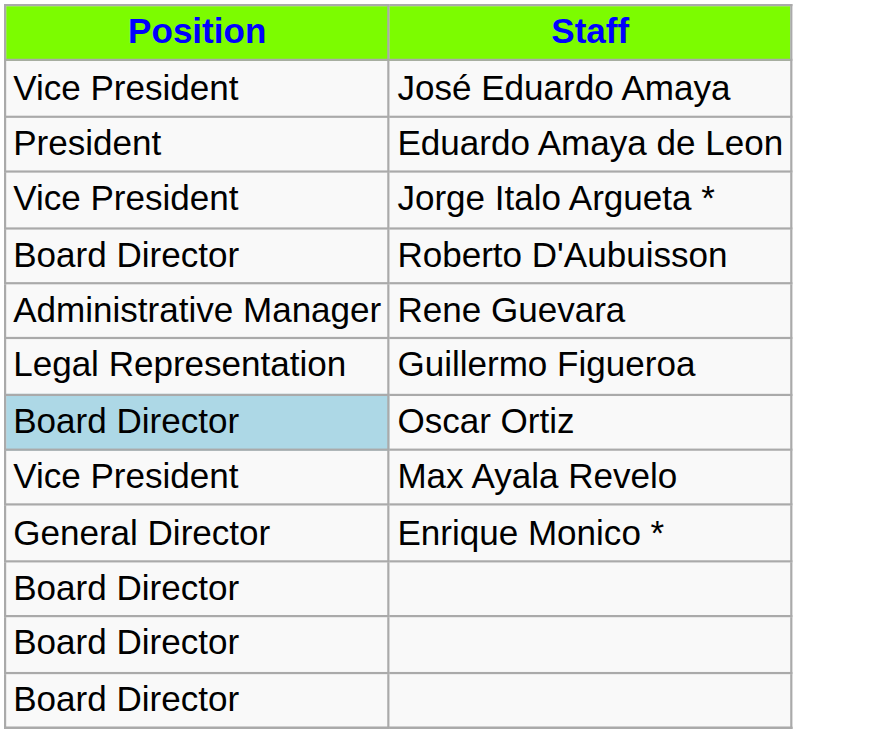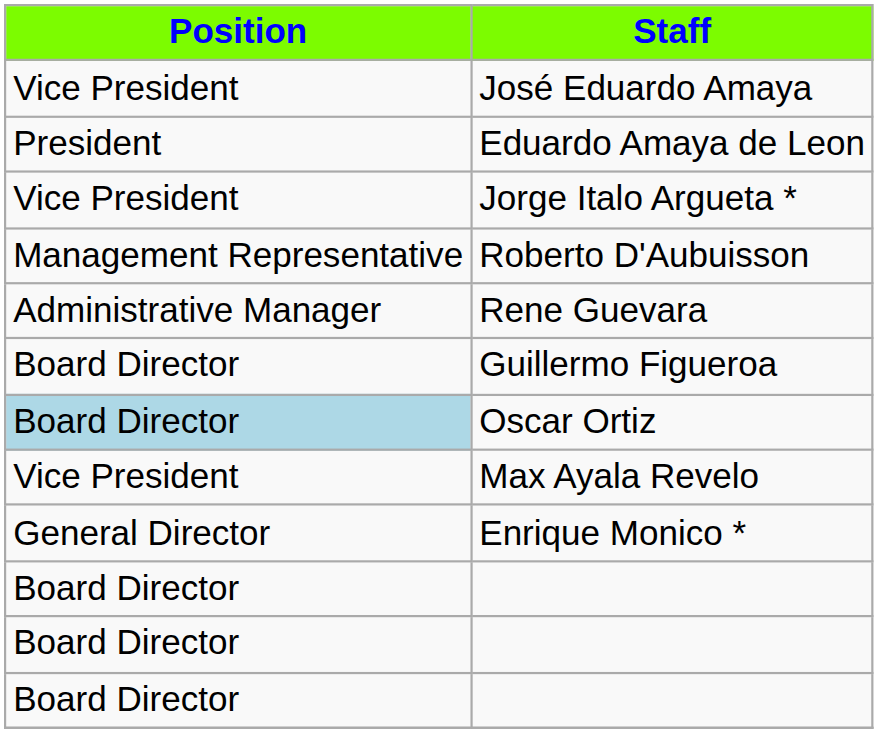row 5 | Position: Board Director -> Management Representative
row 7 | Position: Legal Representation -> Board Director
